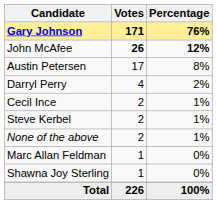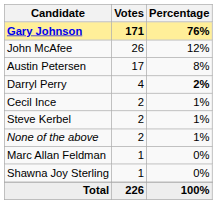John McAfee | Votes: bold -> normal
John McAfee | Percentage: bold -> normal
Darryl Perry | Percentage: normal -> bold
